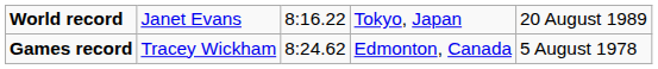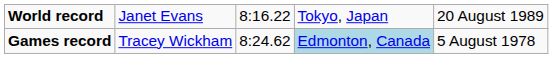Games record | column 4: no background -> lightblue background
